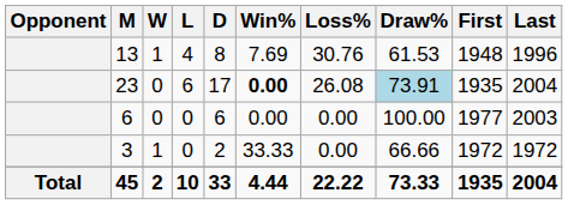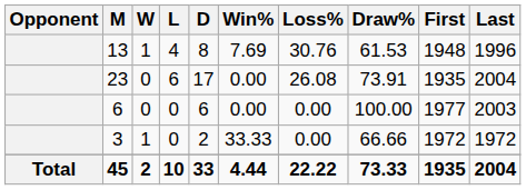23 | Win%: bold -> normal
23 | Draw%: lightblue background -> no background
